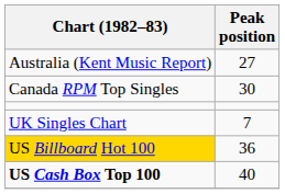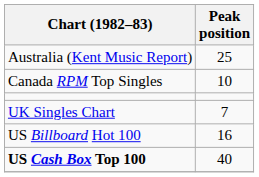row 2 | Peak position: 27 -> 25
row 3 | Peak position: 30 -> 10
row 6 | Chart (1982–83): gold background -> no background
row 6 | Peak position: 36 -> 16
